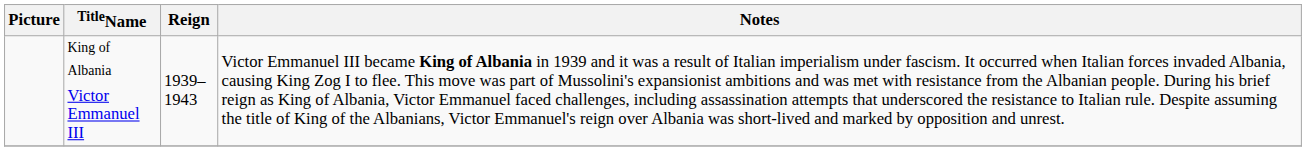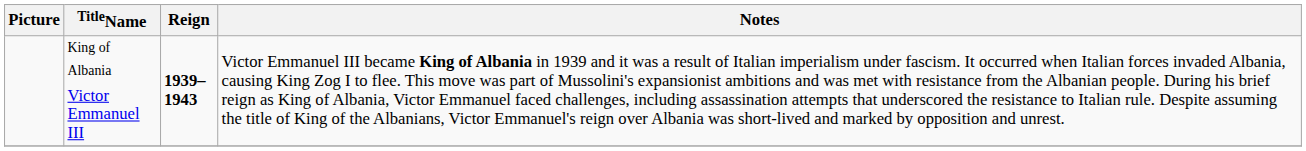King of Albania Victor Emmanuel III | Reign: normal -> bold
